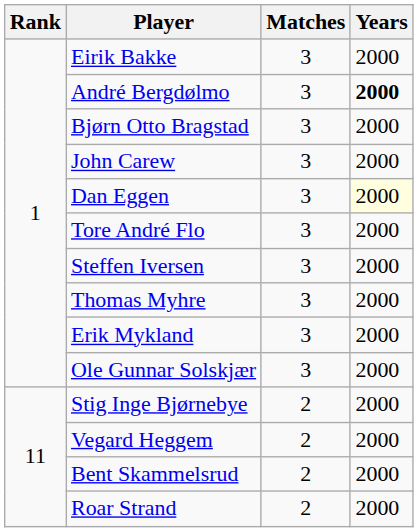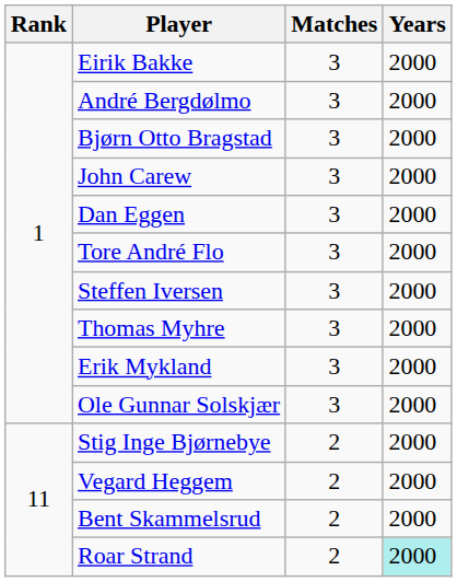André Bergdølmo | Years: bold -> normal
Dan Eggen | Years: lightyellow background -> no background
Roar Strand | Years: no background -> paleturquoise background
